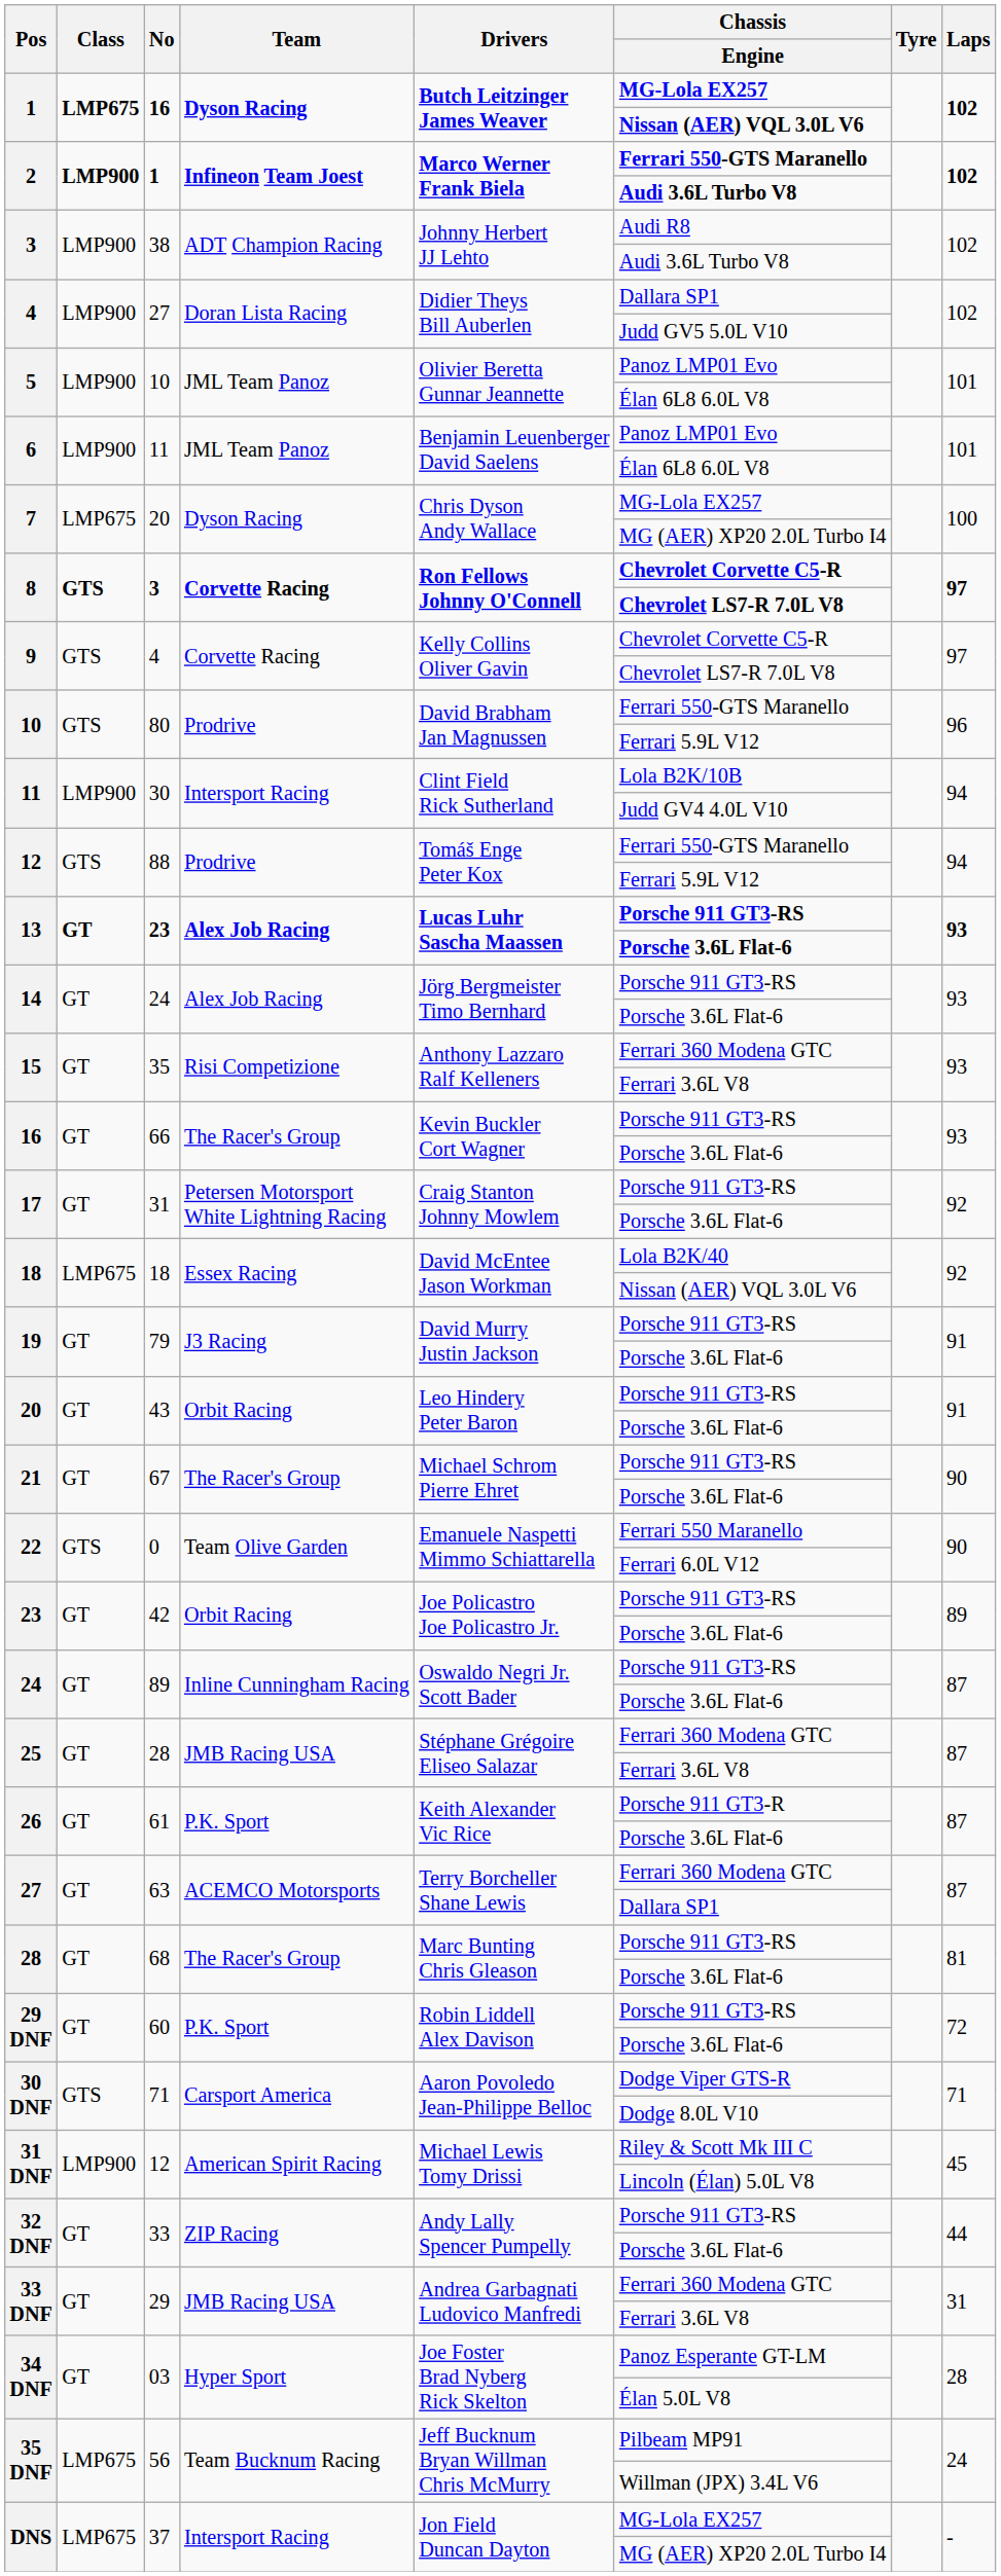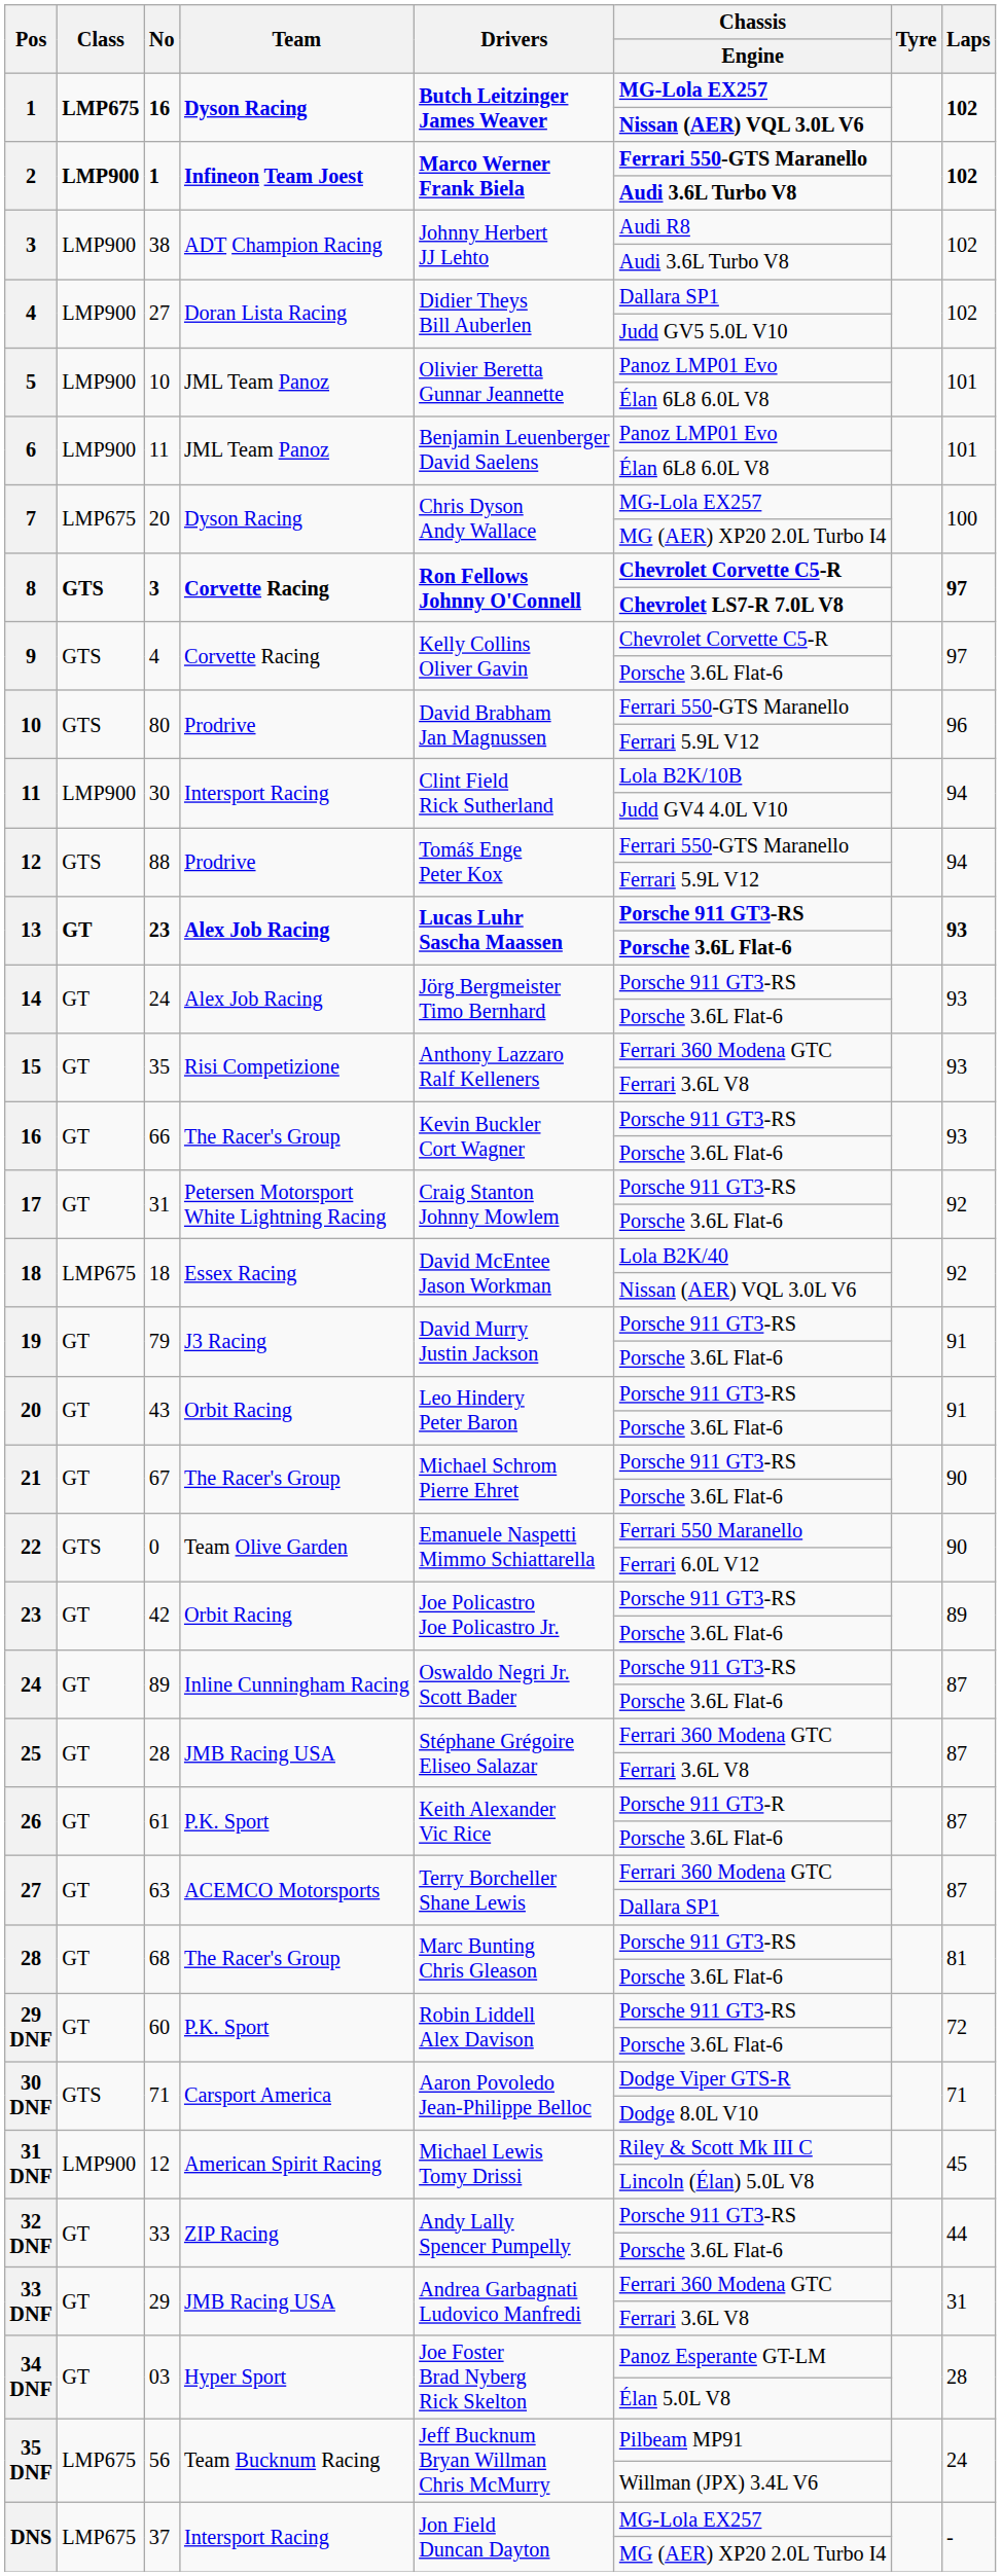row 20 | Chassis / Engine: Chevrolet LS7-R 7.0L V8 -> Porsche 3.6L Flat-6
